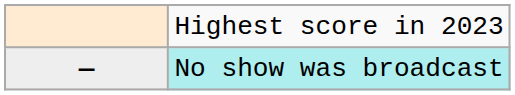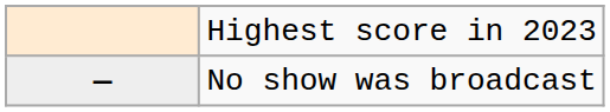— | column 2: paleturquoise background -> no background
